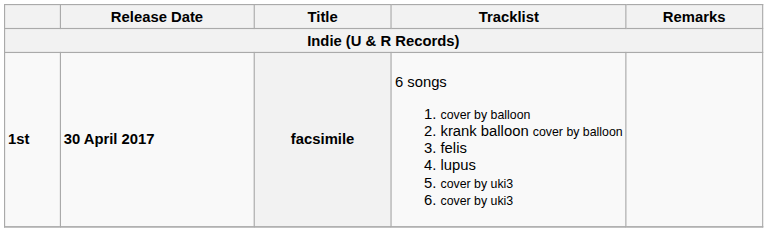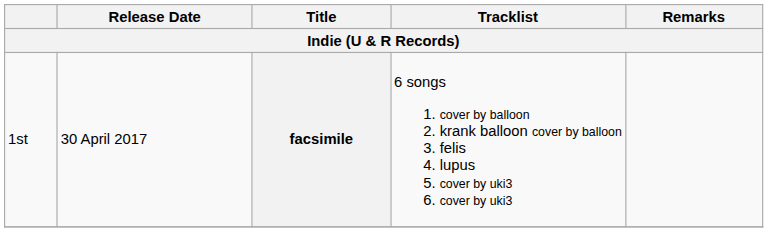facsimile | column 1: bold -> normal
facsimile | Release Date: bold -> normal
